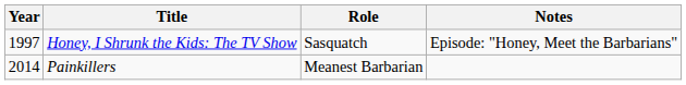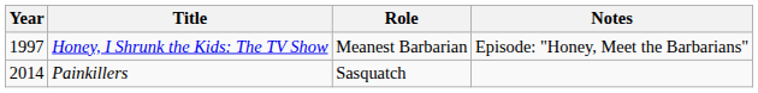Honey, I Shrunk the Kids: The TV Show | Role: Sasquatch -> Meanest Barbarian
Painkillers | Role: Meanest Barbarian -> Sasquatch
